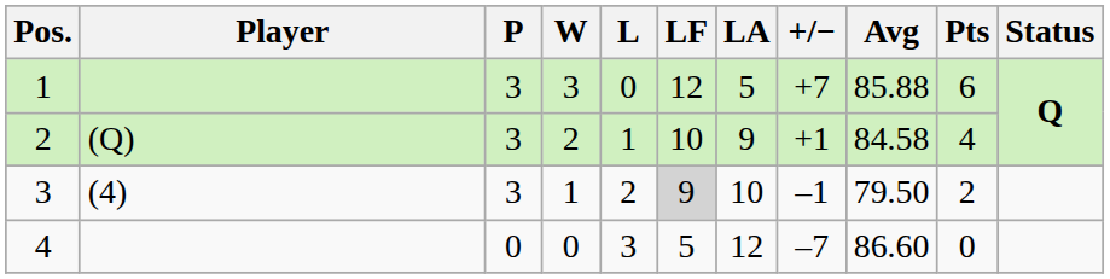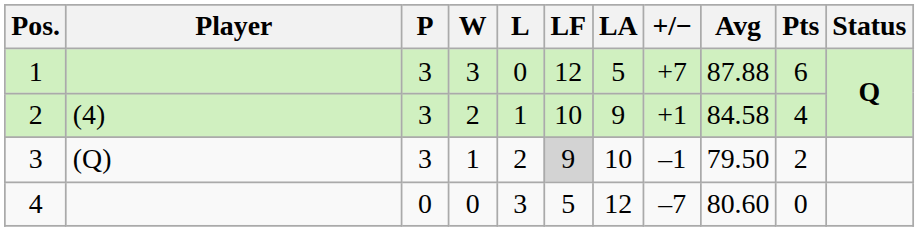row 2 | Avg: 85.88 -> 87.88
row 3 | Player: (Q) -> (4)
row 4 | Player: (4) -> (Q)
row 5 | Avg: 86.60 -> 80.60
